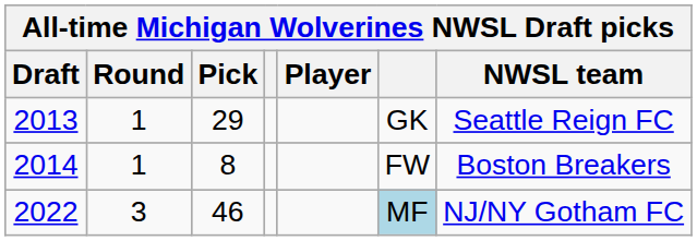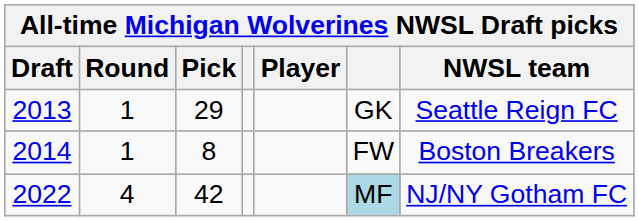2022 | Round: 3 -> 4
2022 | Pick: 46 -> 42
